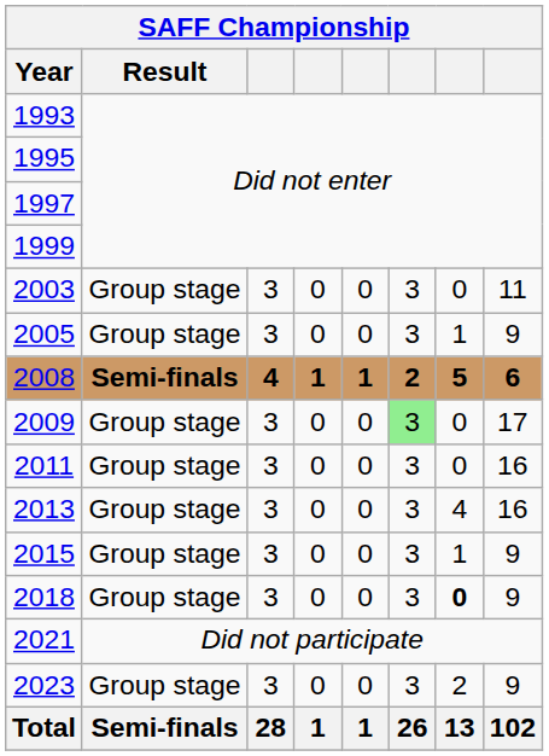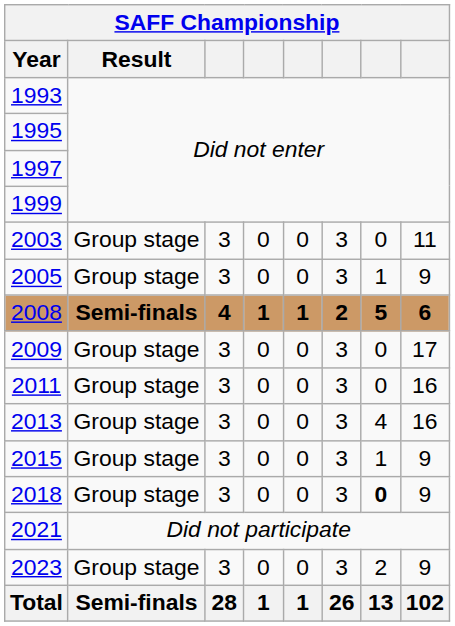2009 | column 6: lightgreen background -> no background
